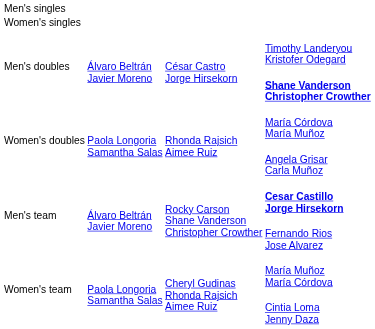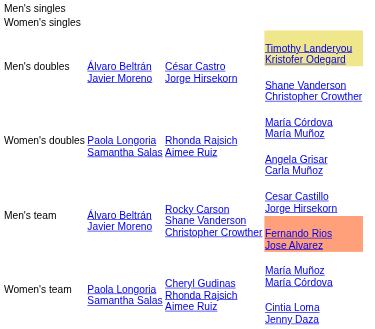Timothy Landeryou Kristofer Odegard | column 4: no background -> khaki background
Shane Vanderson Christopher Crowther | column 4: bold -> normal
Cesar Castillo Jorge Hirsekorn | column 4: bold -> normal
Fernando Rios Jose Alvarez | column 4: no background -> lightsalmon background
